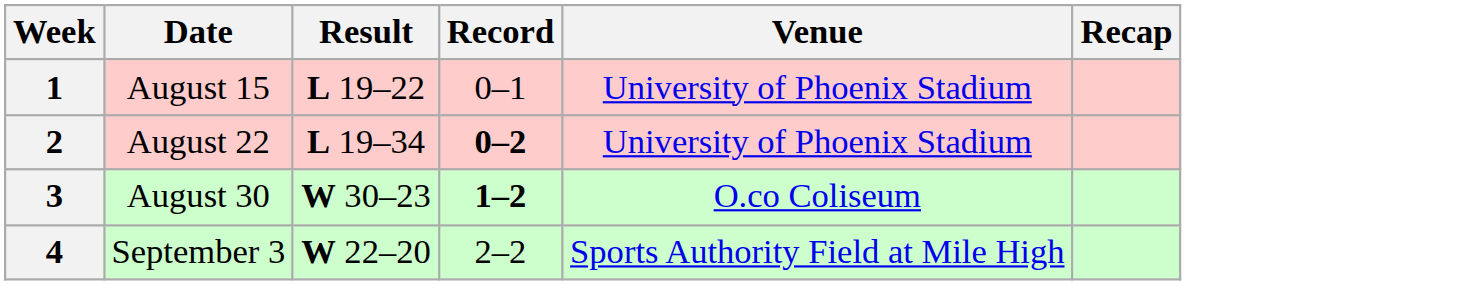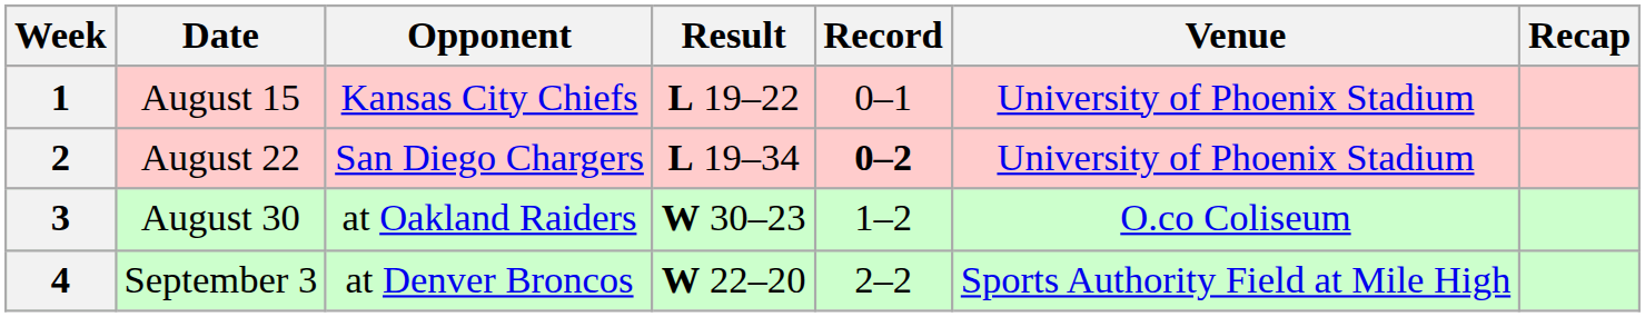+ column: Opponent | Kansas City Chiefs | San Diego Chargers | at Oakland Raiders | at Denver Broncos
3 | Record: bold -> normal
